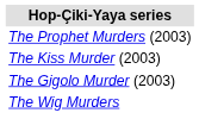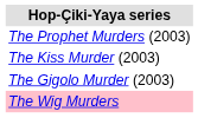row 5 | column 1: no background -> pink background
